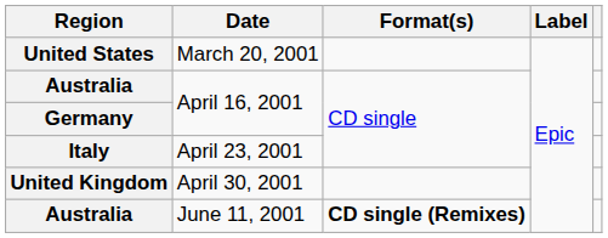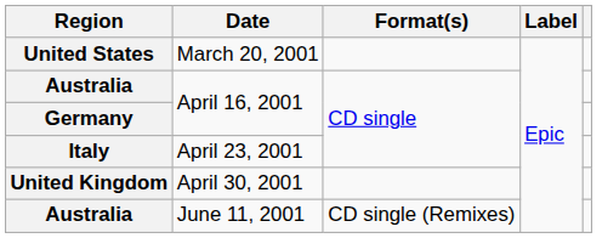Australia / June 11, 2001 | Format(s): bold -> normal
